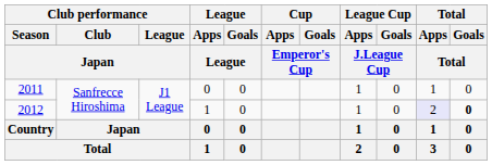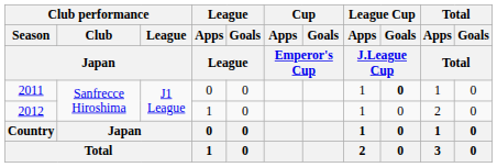2011 | League Cup / Goals / J.League Cup: normal -> bold
2012 | Total / Apps / Total: lavender background -> no background
2012 | Total / Goals / Total: bold -> normal
